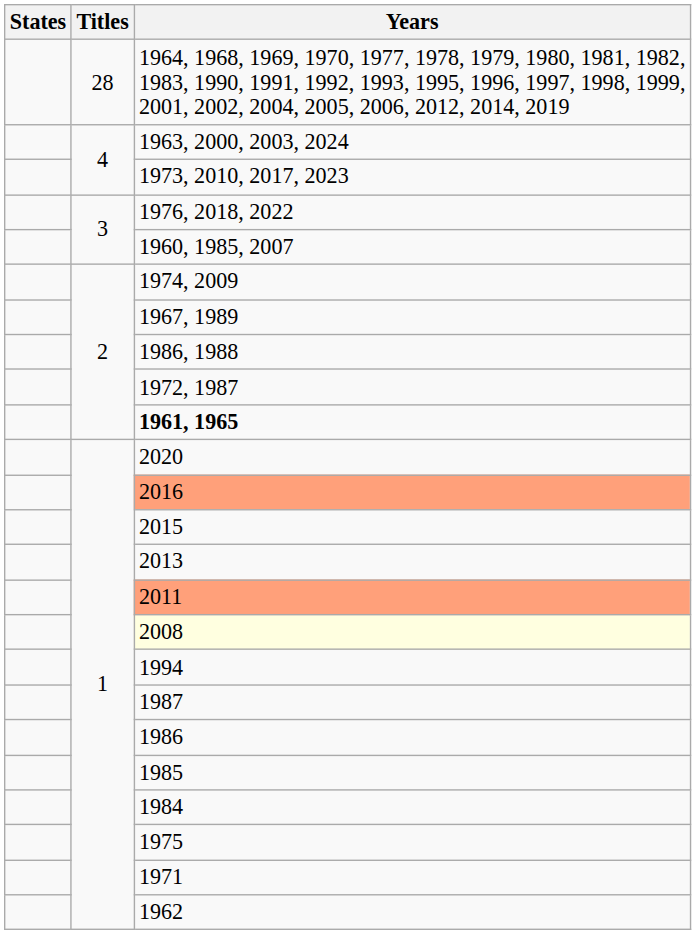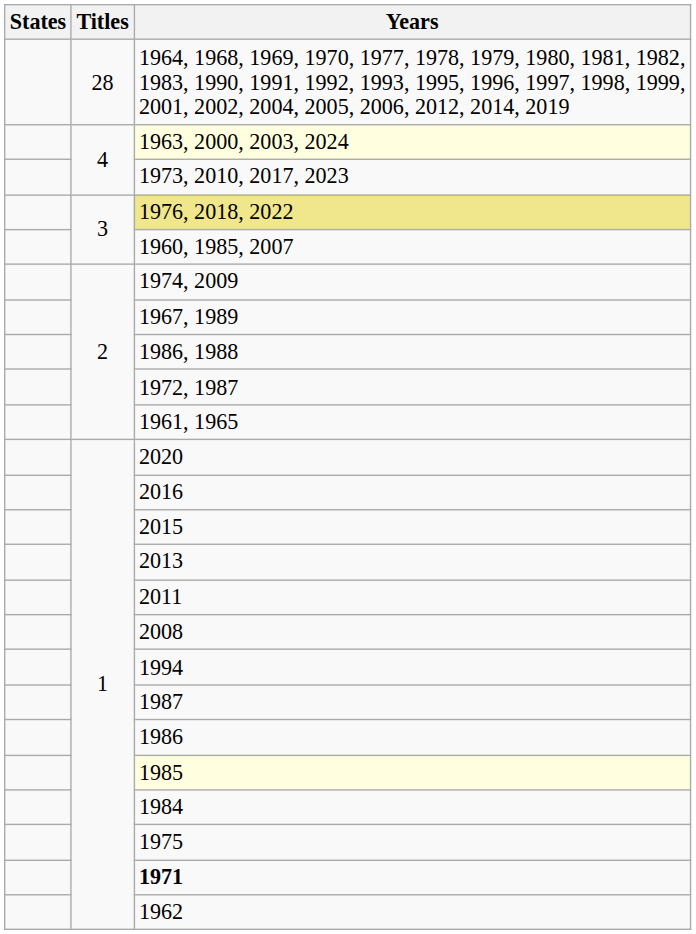1963, 2000, 2003, 2024 | Years: no background -> lightyellow background
1976, 2018, 2022 | Years: no background -> khaki background
1961, 1965 | Years: bold -> normal
2016 | Years: lightsalmon background -> no background
2011 | Years: lightsalmon background -> no background
2008 | Years: lightyellow background -> no background
1985 | Years: no background -> lightyellow background
1971 | Years: normal -> bold
